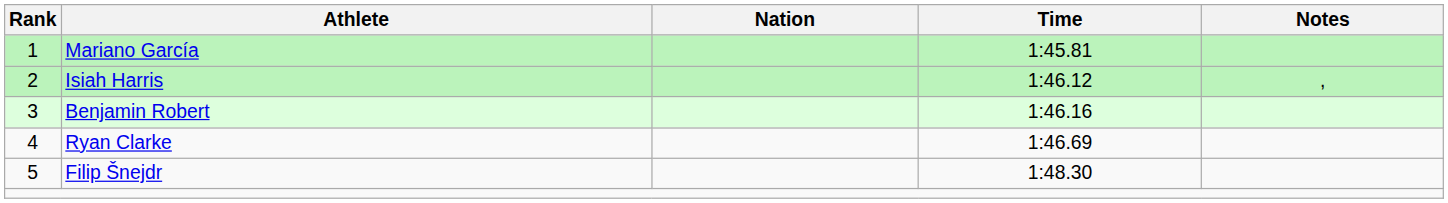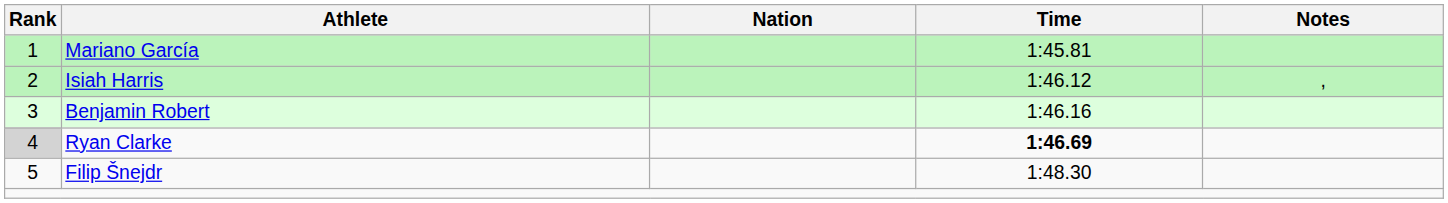Ryan Clarke | Rank: no background -> lightgrey background
Ryan Clarke | Time: normal -> bold
